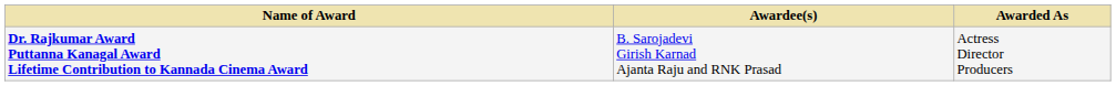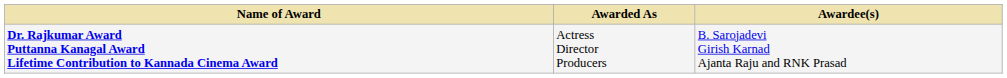columns swapped: Awardee(s) <-> Awarded As
